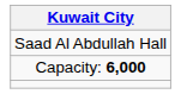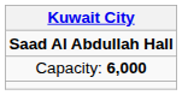row 2 | column 1: normal -> bold
